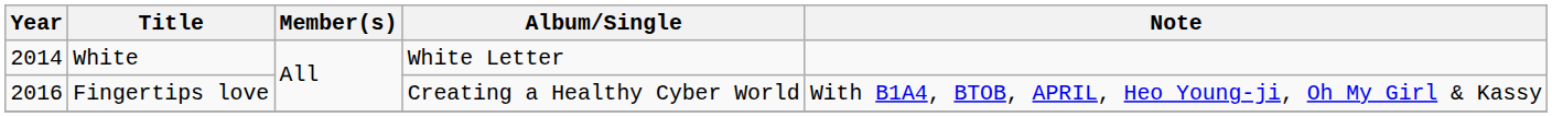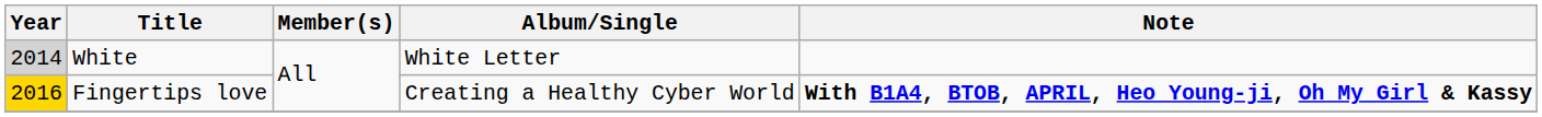row 2 | Year: no background -> lightgrey background
row 3 | Year: no background -> gold background
row 3 | Note: normal -> bold
